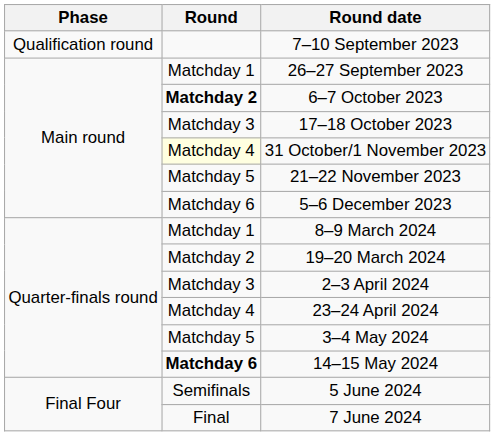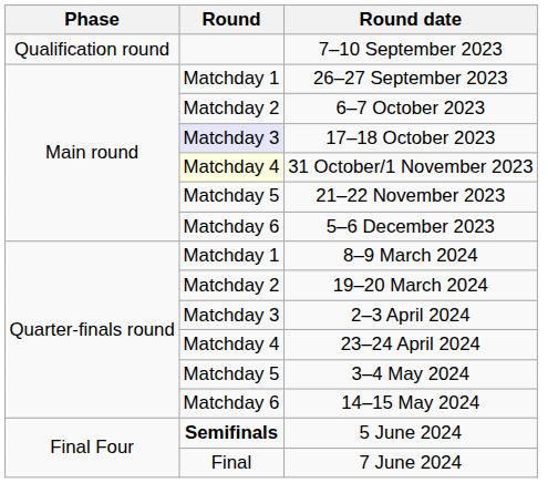6–7 October 2023 | Round: bold -> normal
17–18 October 2023 | Round: no background -> lavender background
14–15 May 2024 | Round: bold -> normal
5 June 2024 | Round: normal -> bold
